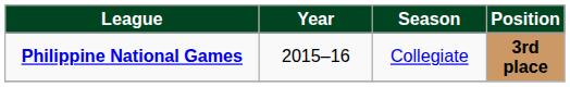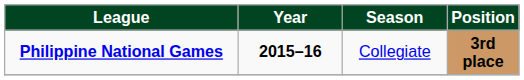Philippine National Games | column 2: normal -> bold
